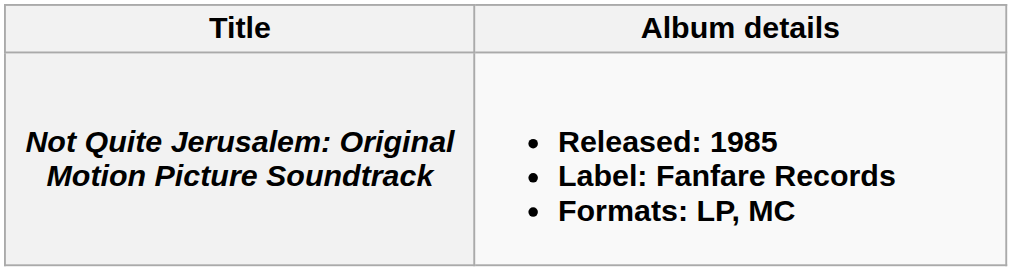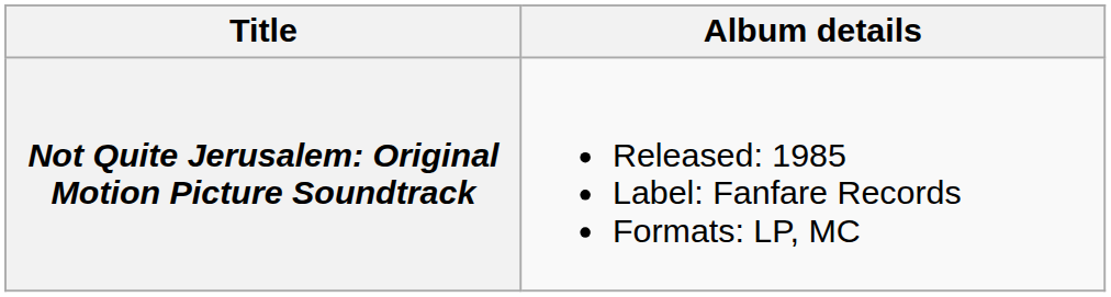Not Quite Jerusalem: Original Motion Picture Soundtrack | Album details: bold -> normal
